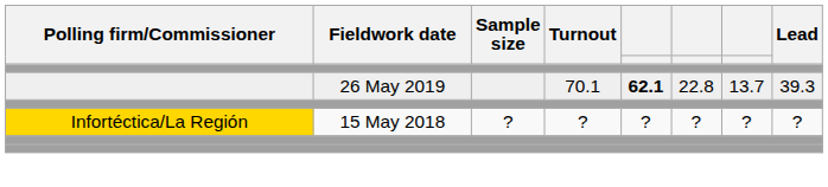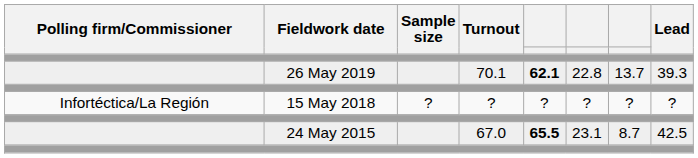15 May 2018 | Polling firm/Commissioner: gold background -> no background
+ row: 24 May 2015 | 67.0 | 65.5 | 23.1 | 8.7 | 42.5
